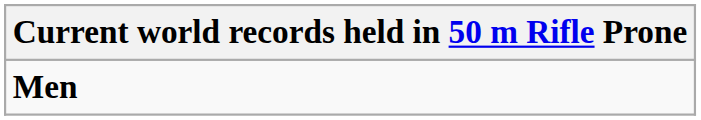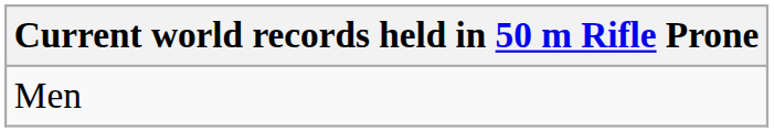Men | column 1: bold -> normal
